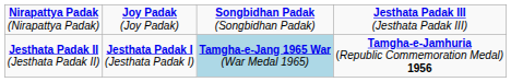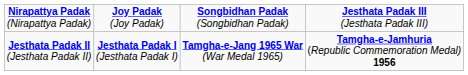Jesthata Padak II (Jesthata Padak II) | column 3: lightblue background -> no background
